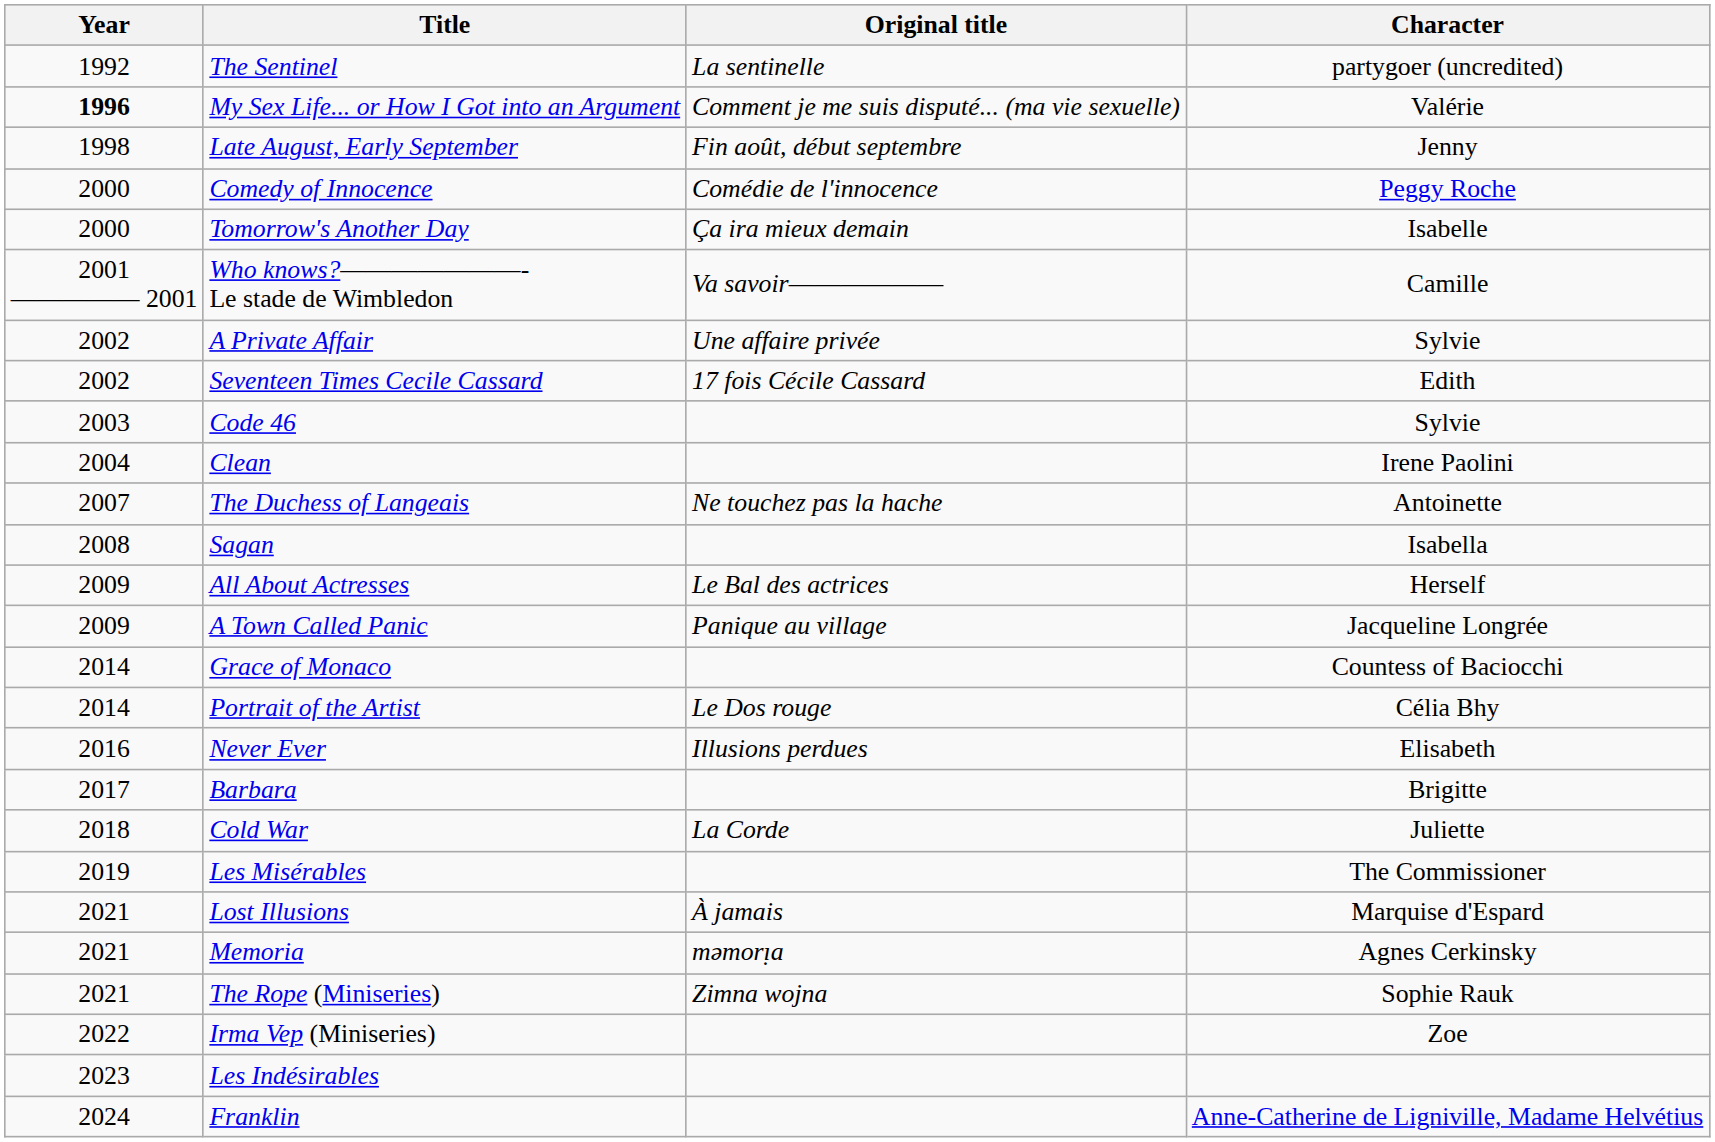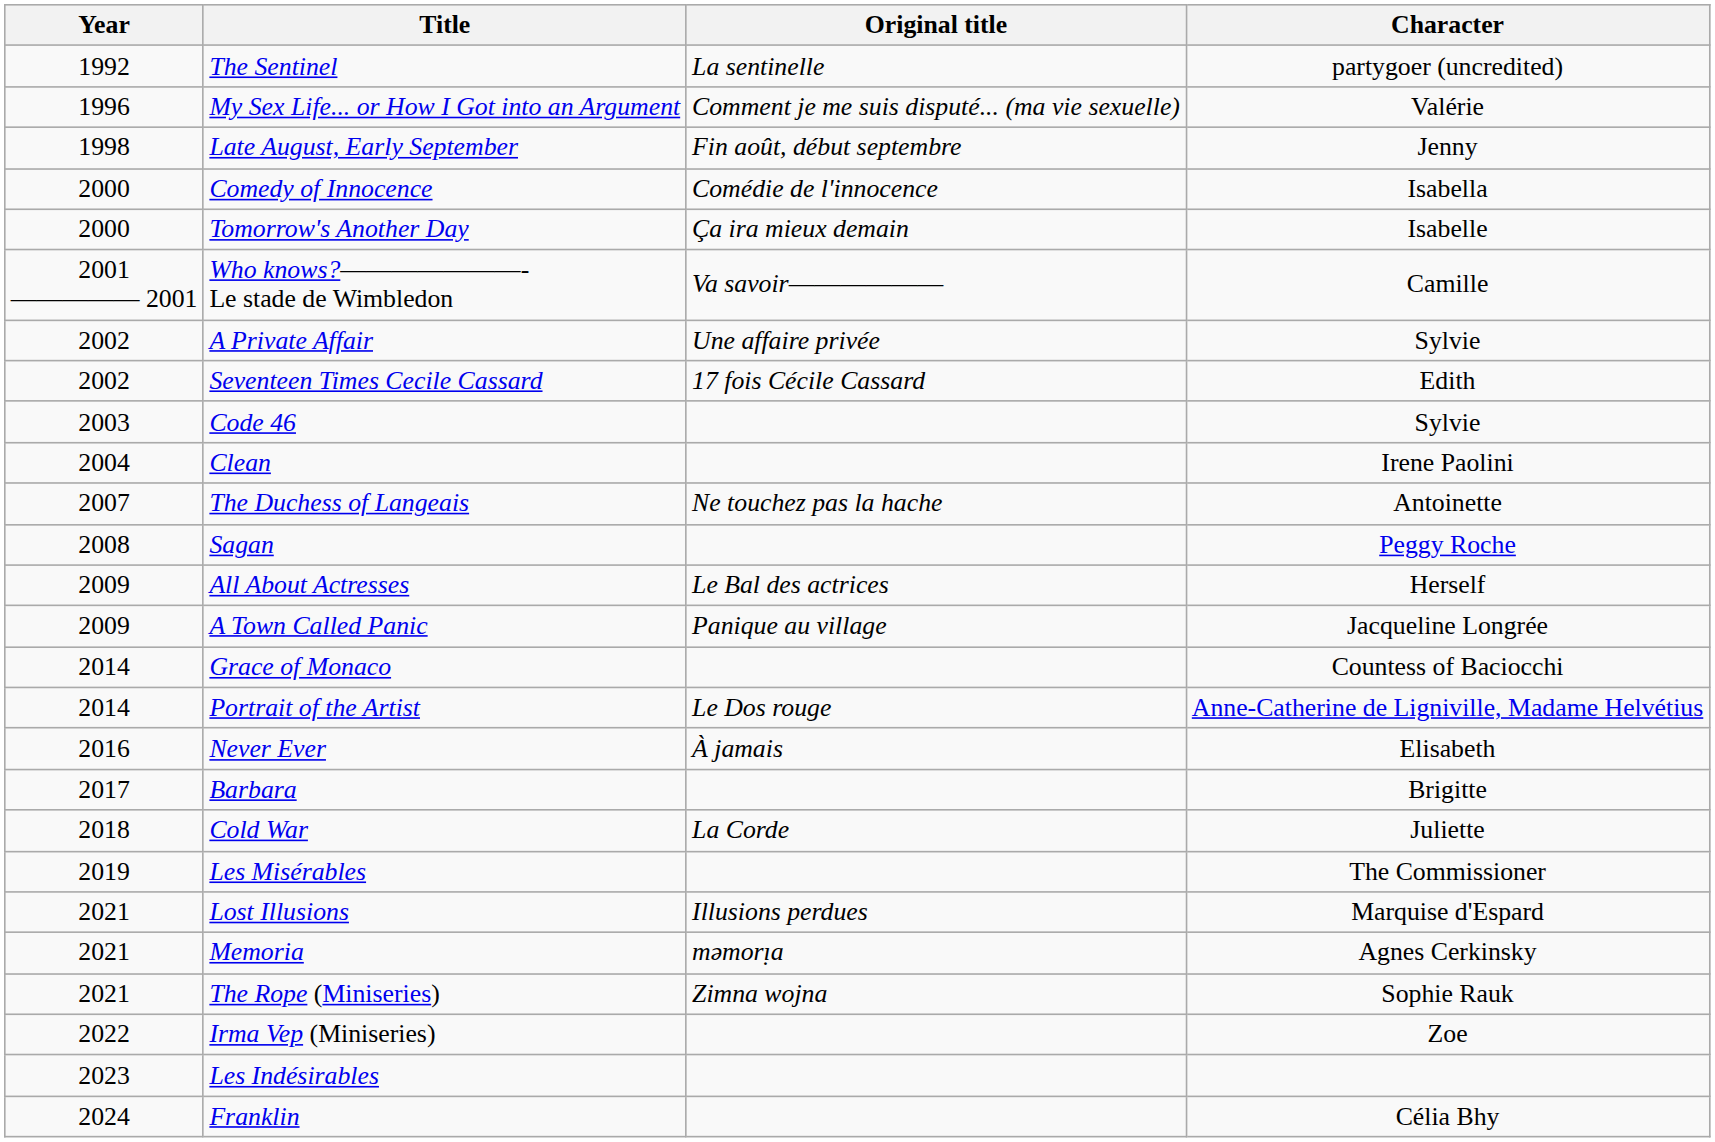My Sex Life... or How I Got into an Argument | Year: bold -> normal
Comedy of Innocence | Character: Peggy Roche -> Isabella
Sagan | Character: Isabella -> Peggy Roche
Portrait of the Artist | Character: Célia Bhy -> Anne-Catherine de Ligniville, Madame Helvétius
Never Ever | Original title: Illusions perdues -> À jamais
Lost Illusions | Original title: À jamais -> Illusions perdues
Franklin | Character: Anne-Catherine de Ligniville, Madame Helvétius -> Célia Bhy
